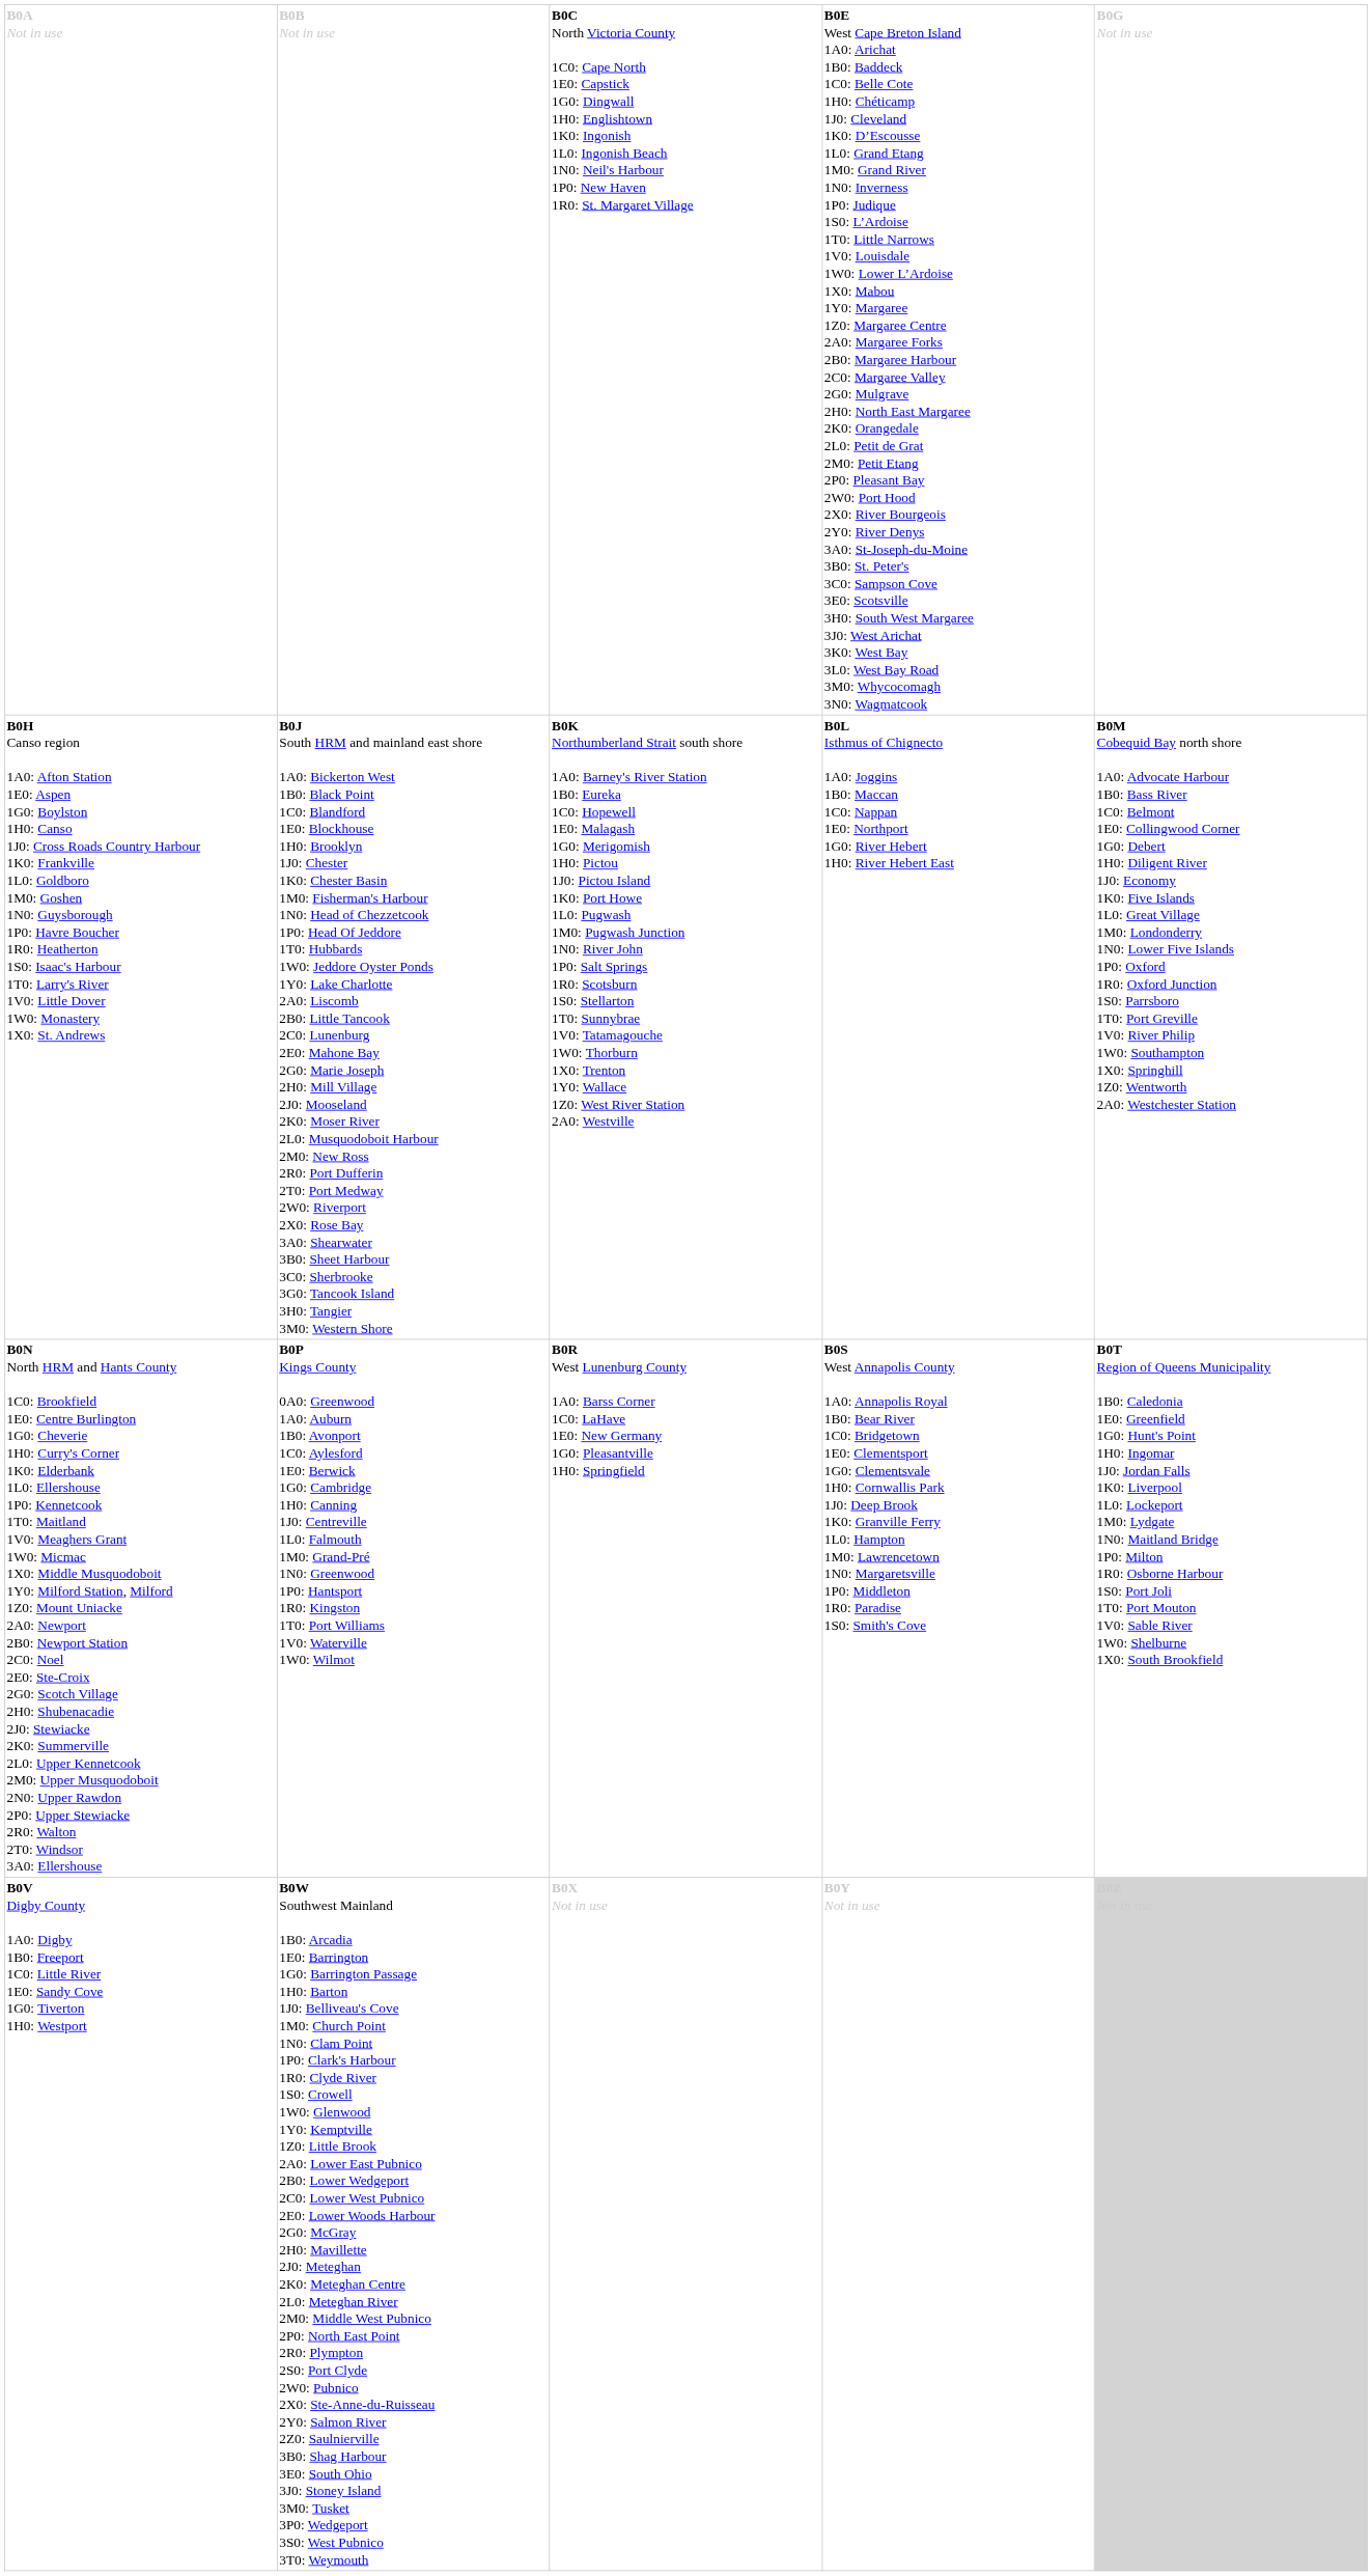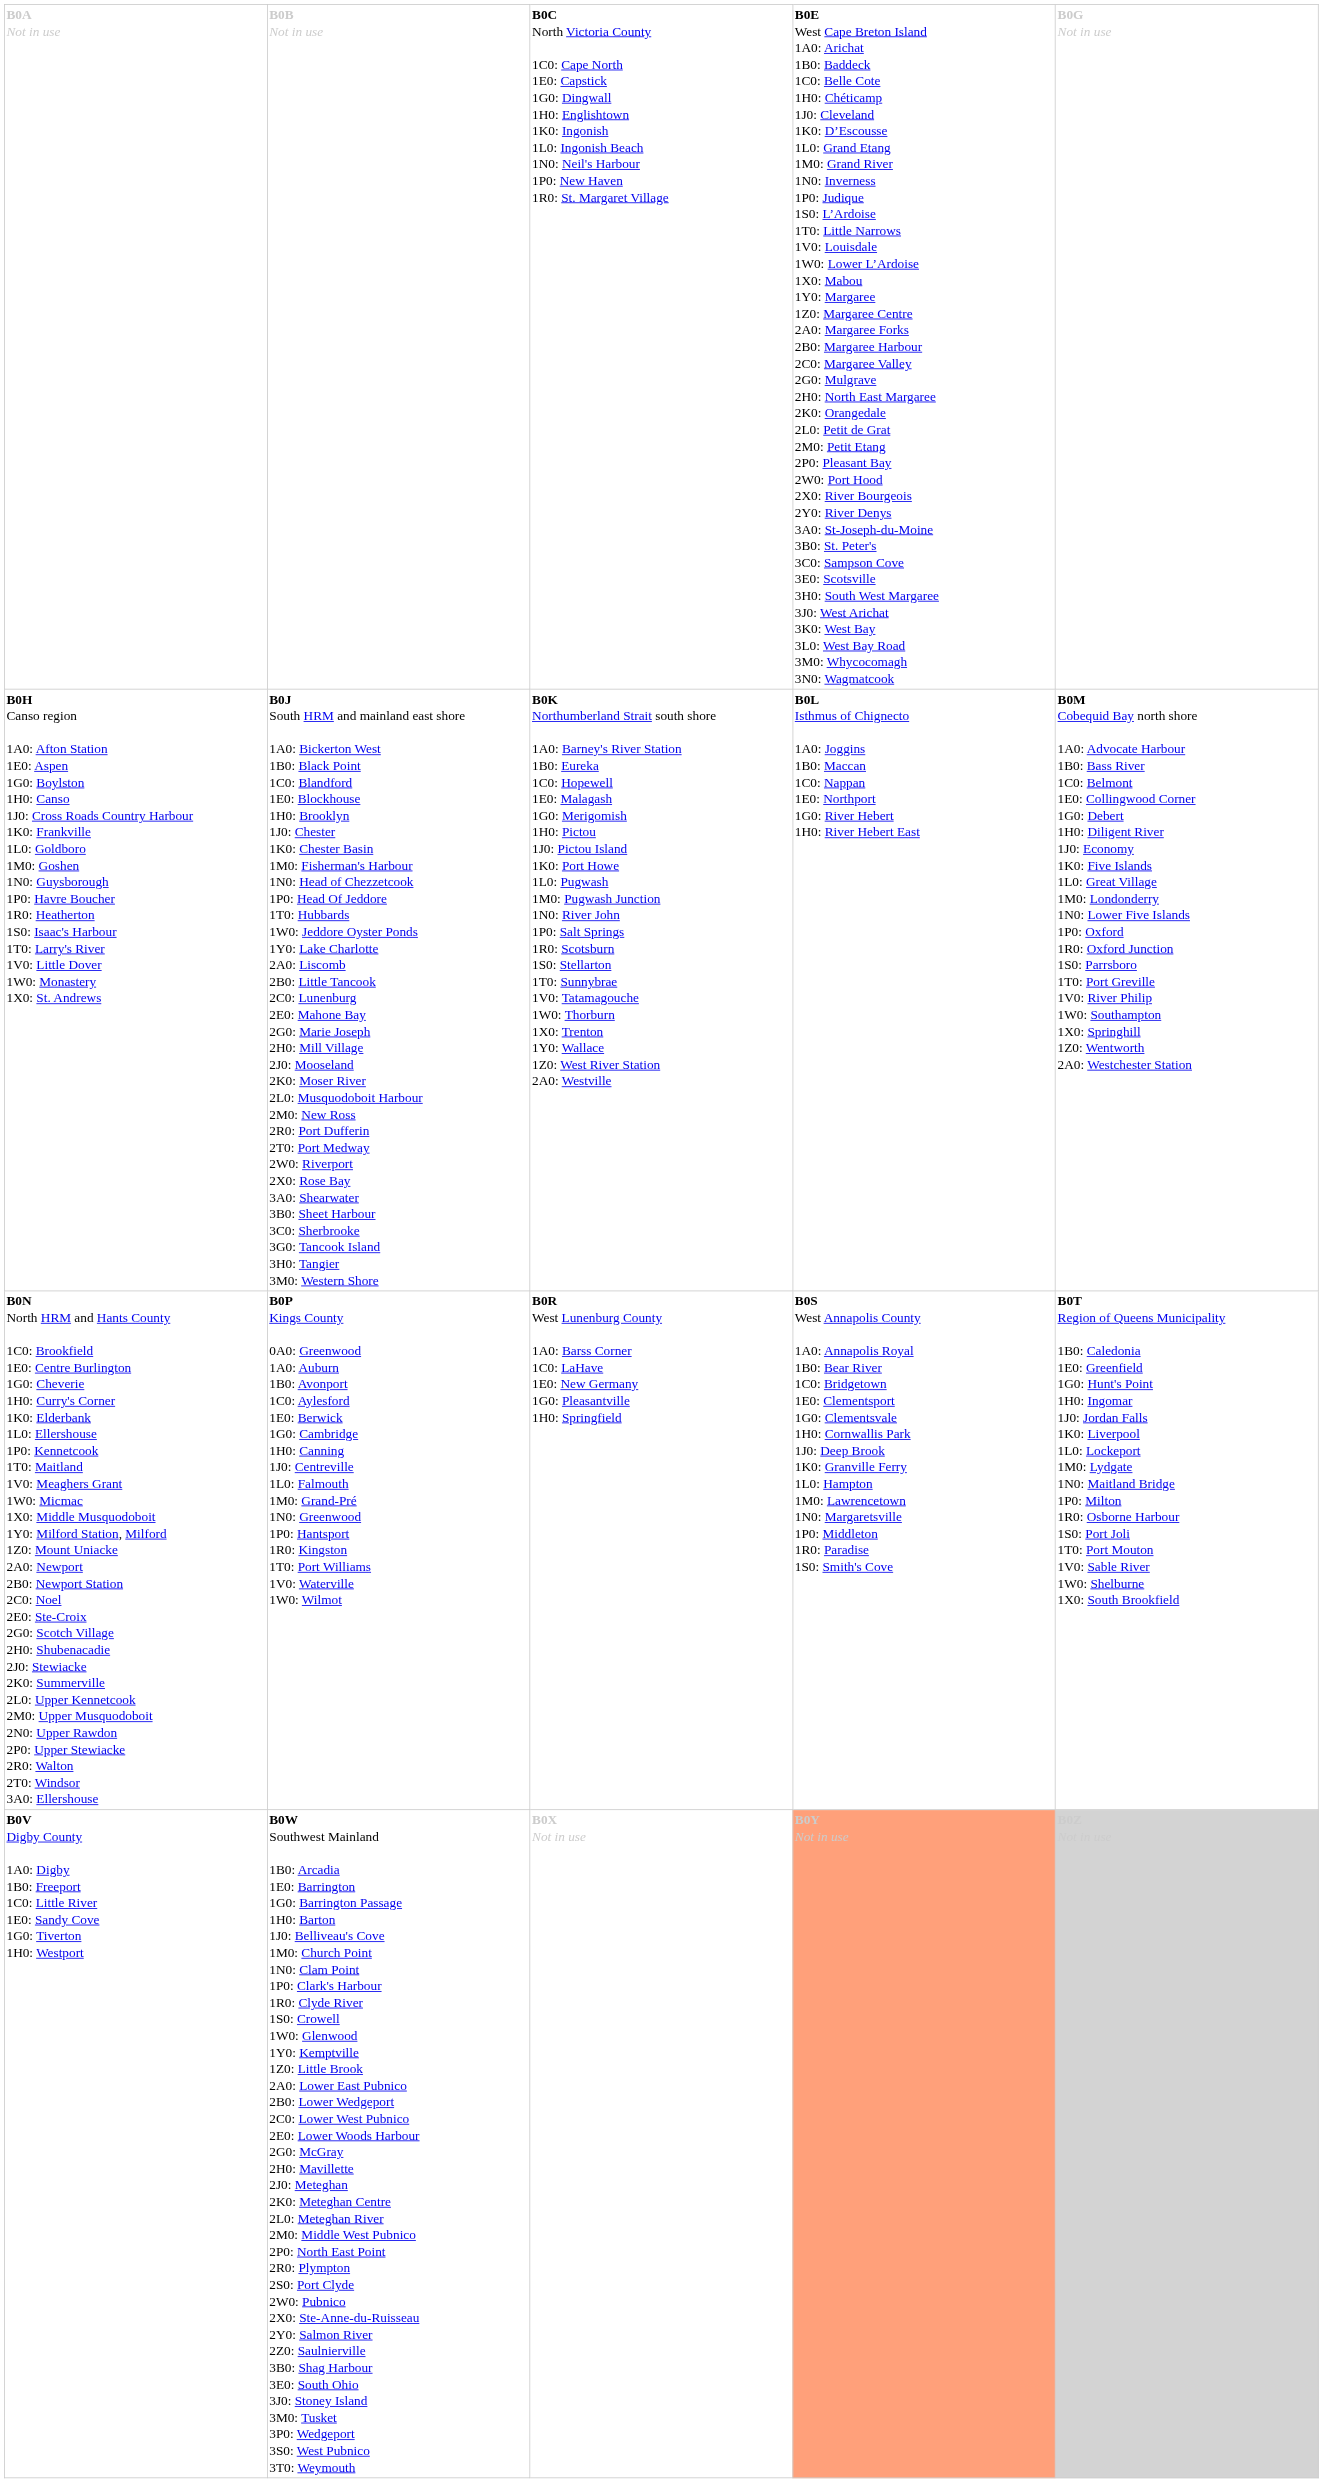row 4 | column 4: no background -> lightsalmon background
